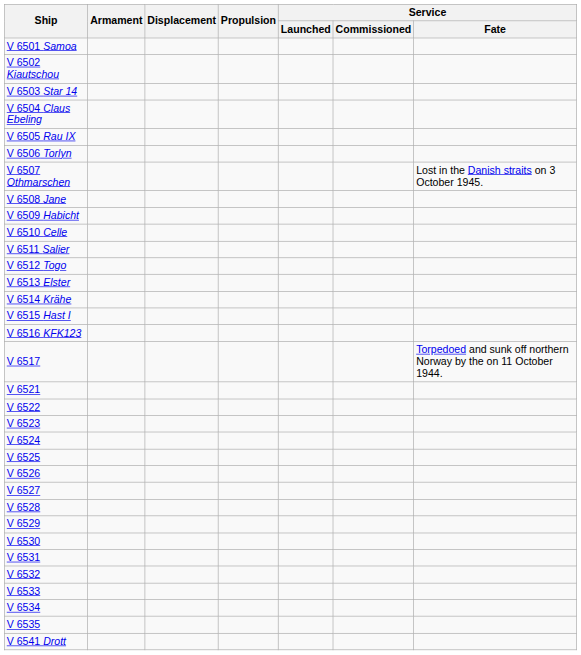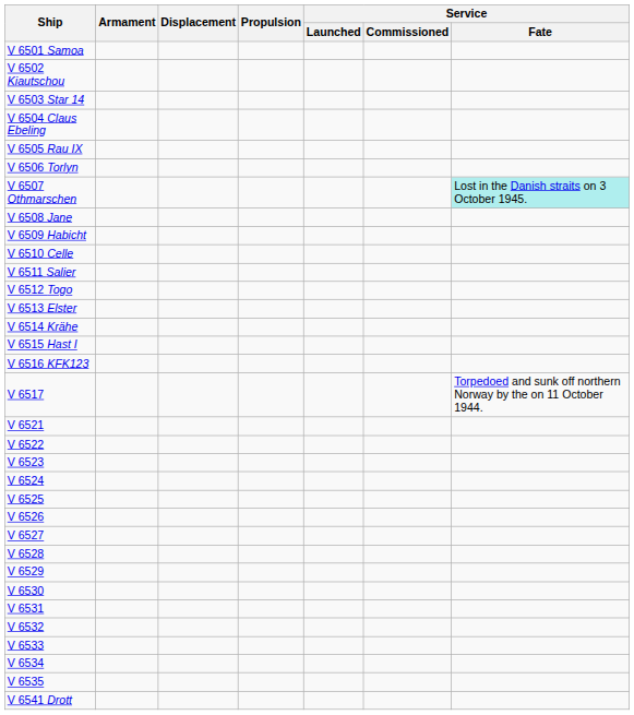V 6507 Othmarschen | Service / Fate: no background -> paleturquoise background
